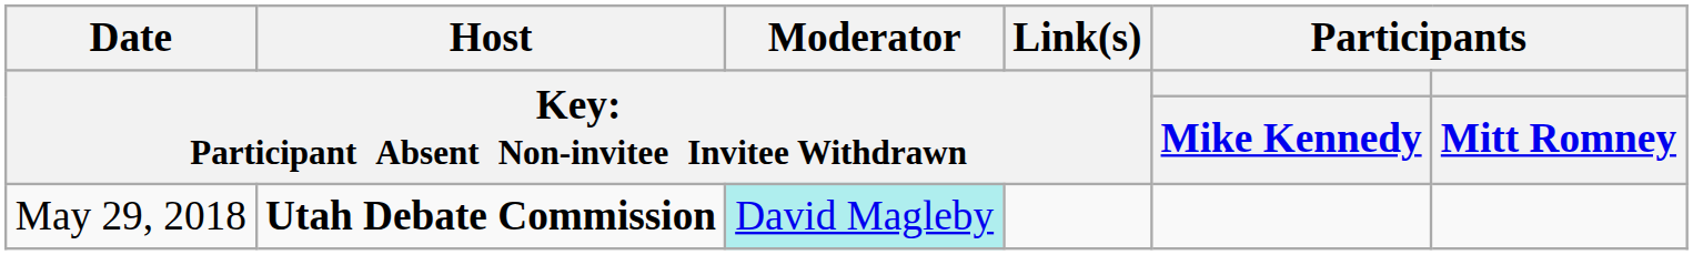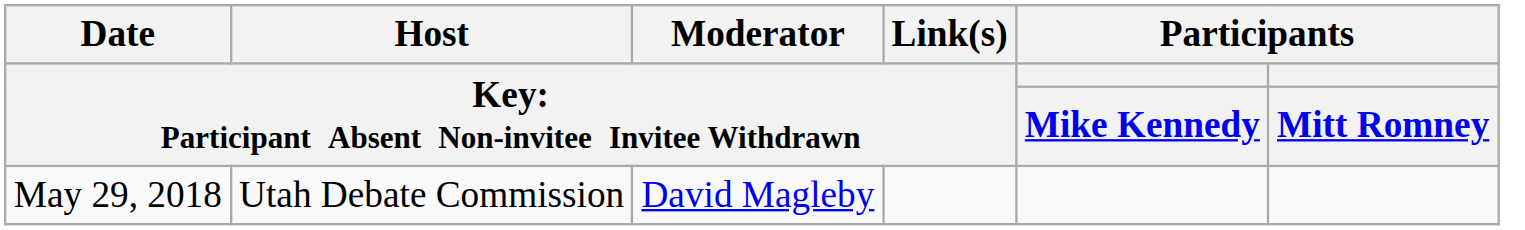May 29, 2018 | column 2: bold -> normal
May 29, 2018 | column 3: paleturquoise background -> no background
